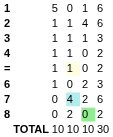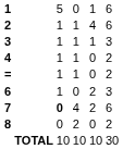= | column 4: lightyellow background -> no background
7 | column 3: normal -> bold
7 | column 4: paleturquoise background -> no background
8 | column 5: lightgreen background -> no background
